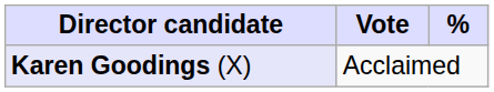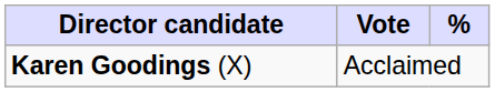Karen Goodings (X) | Director candidate: lavender background -> no background
